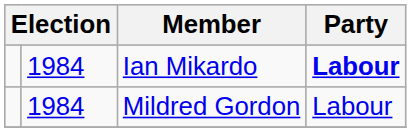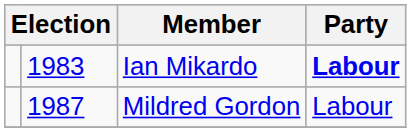Ian Mikardo | column 2: 1984 -> 1983
Mildred Gordon | column 2: 1984 -> 1987
